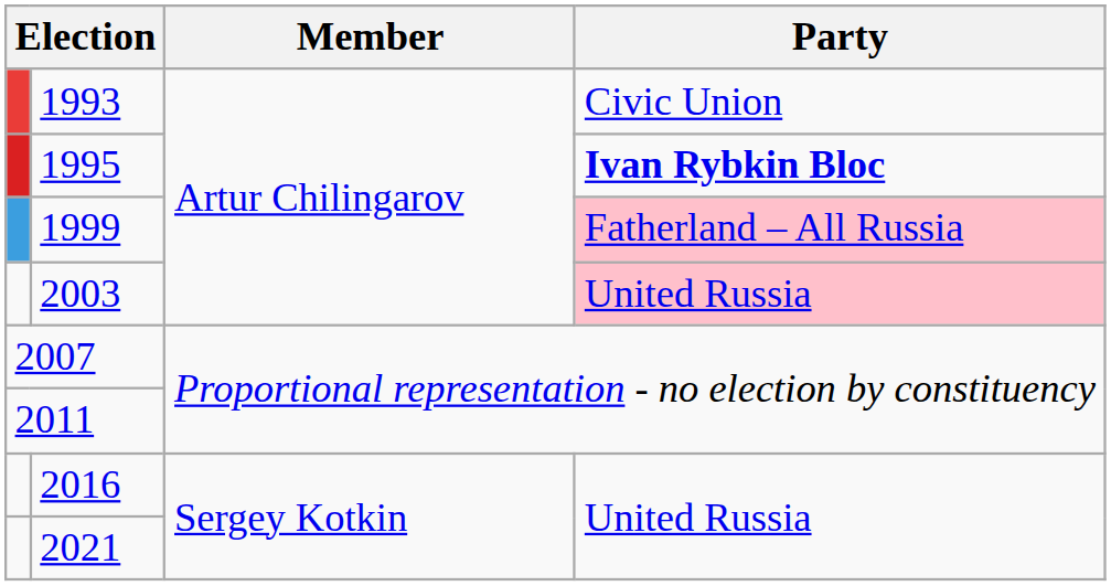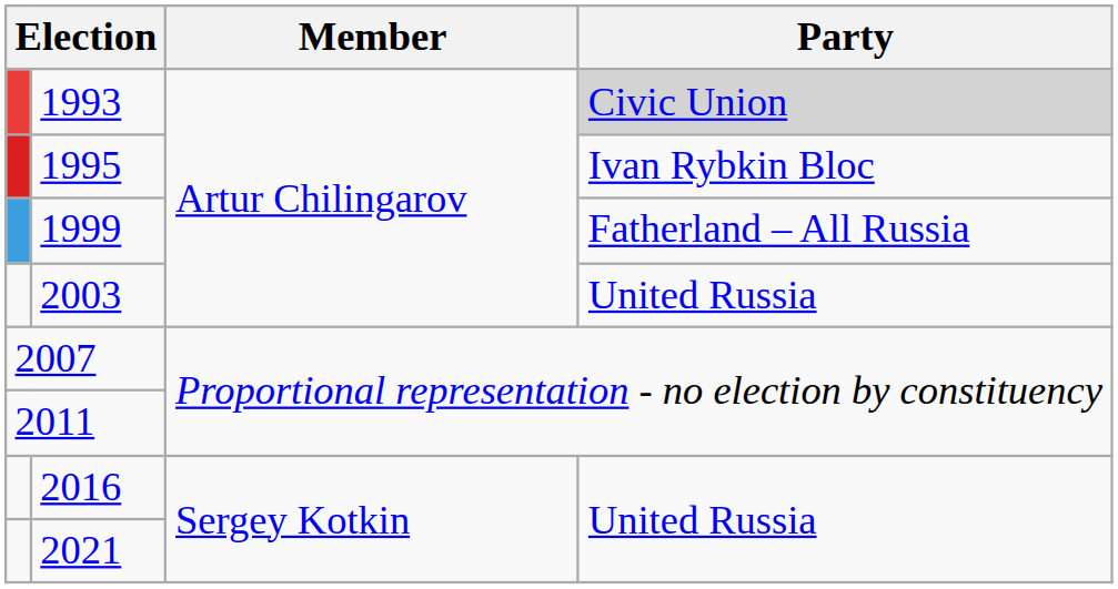1993 | Party: no background -> lightgrey background
1995 | Party: bold -> normal
1999 | Party: pink background -> no background
2003 | Party: pink background -> no background
